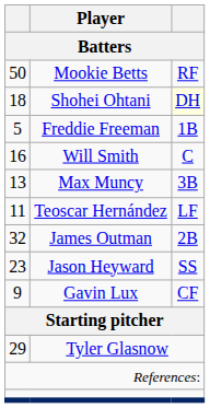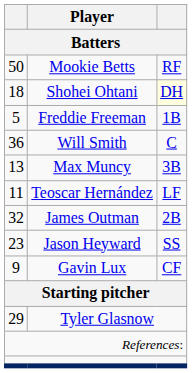Will Smith | column 1: 16 -> 36
